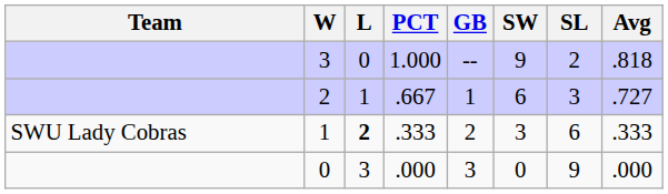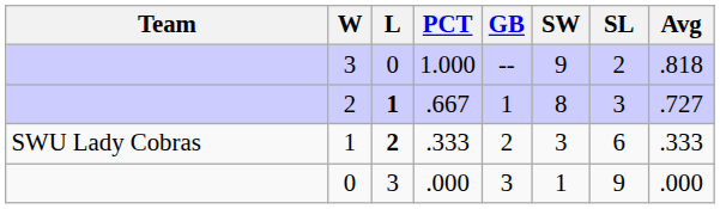row 3 | L: normal -> bold
row 3 | SW: 6 -> 8
row 5 | SW: 0 -> 1
